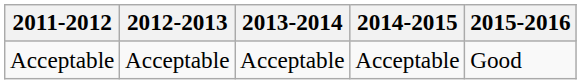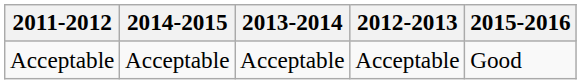columns swapped: 2012-2013 <-> 2014-2015
